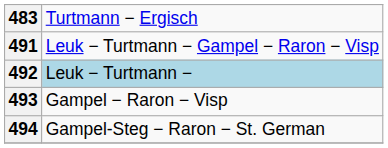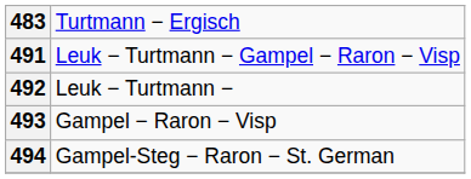492 | column 2: lightblue background -> no background
